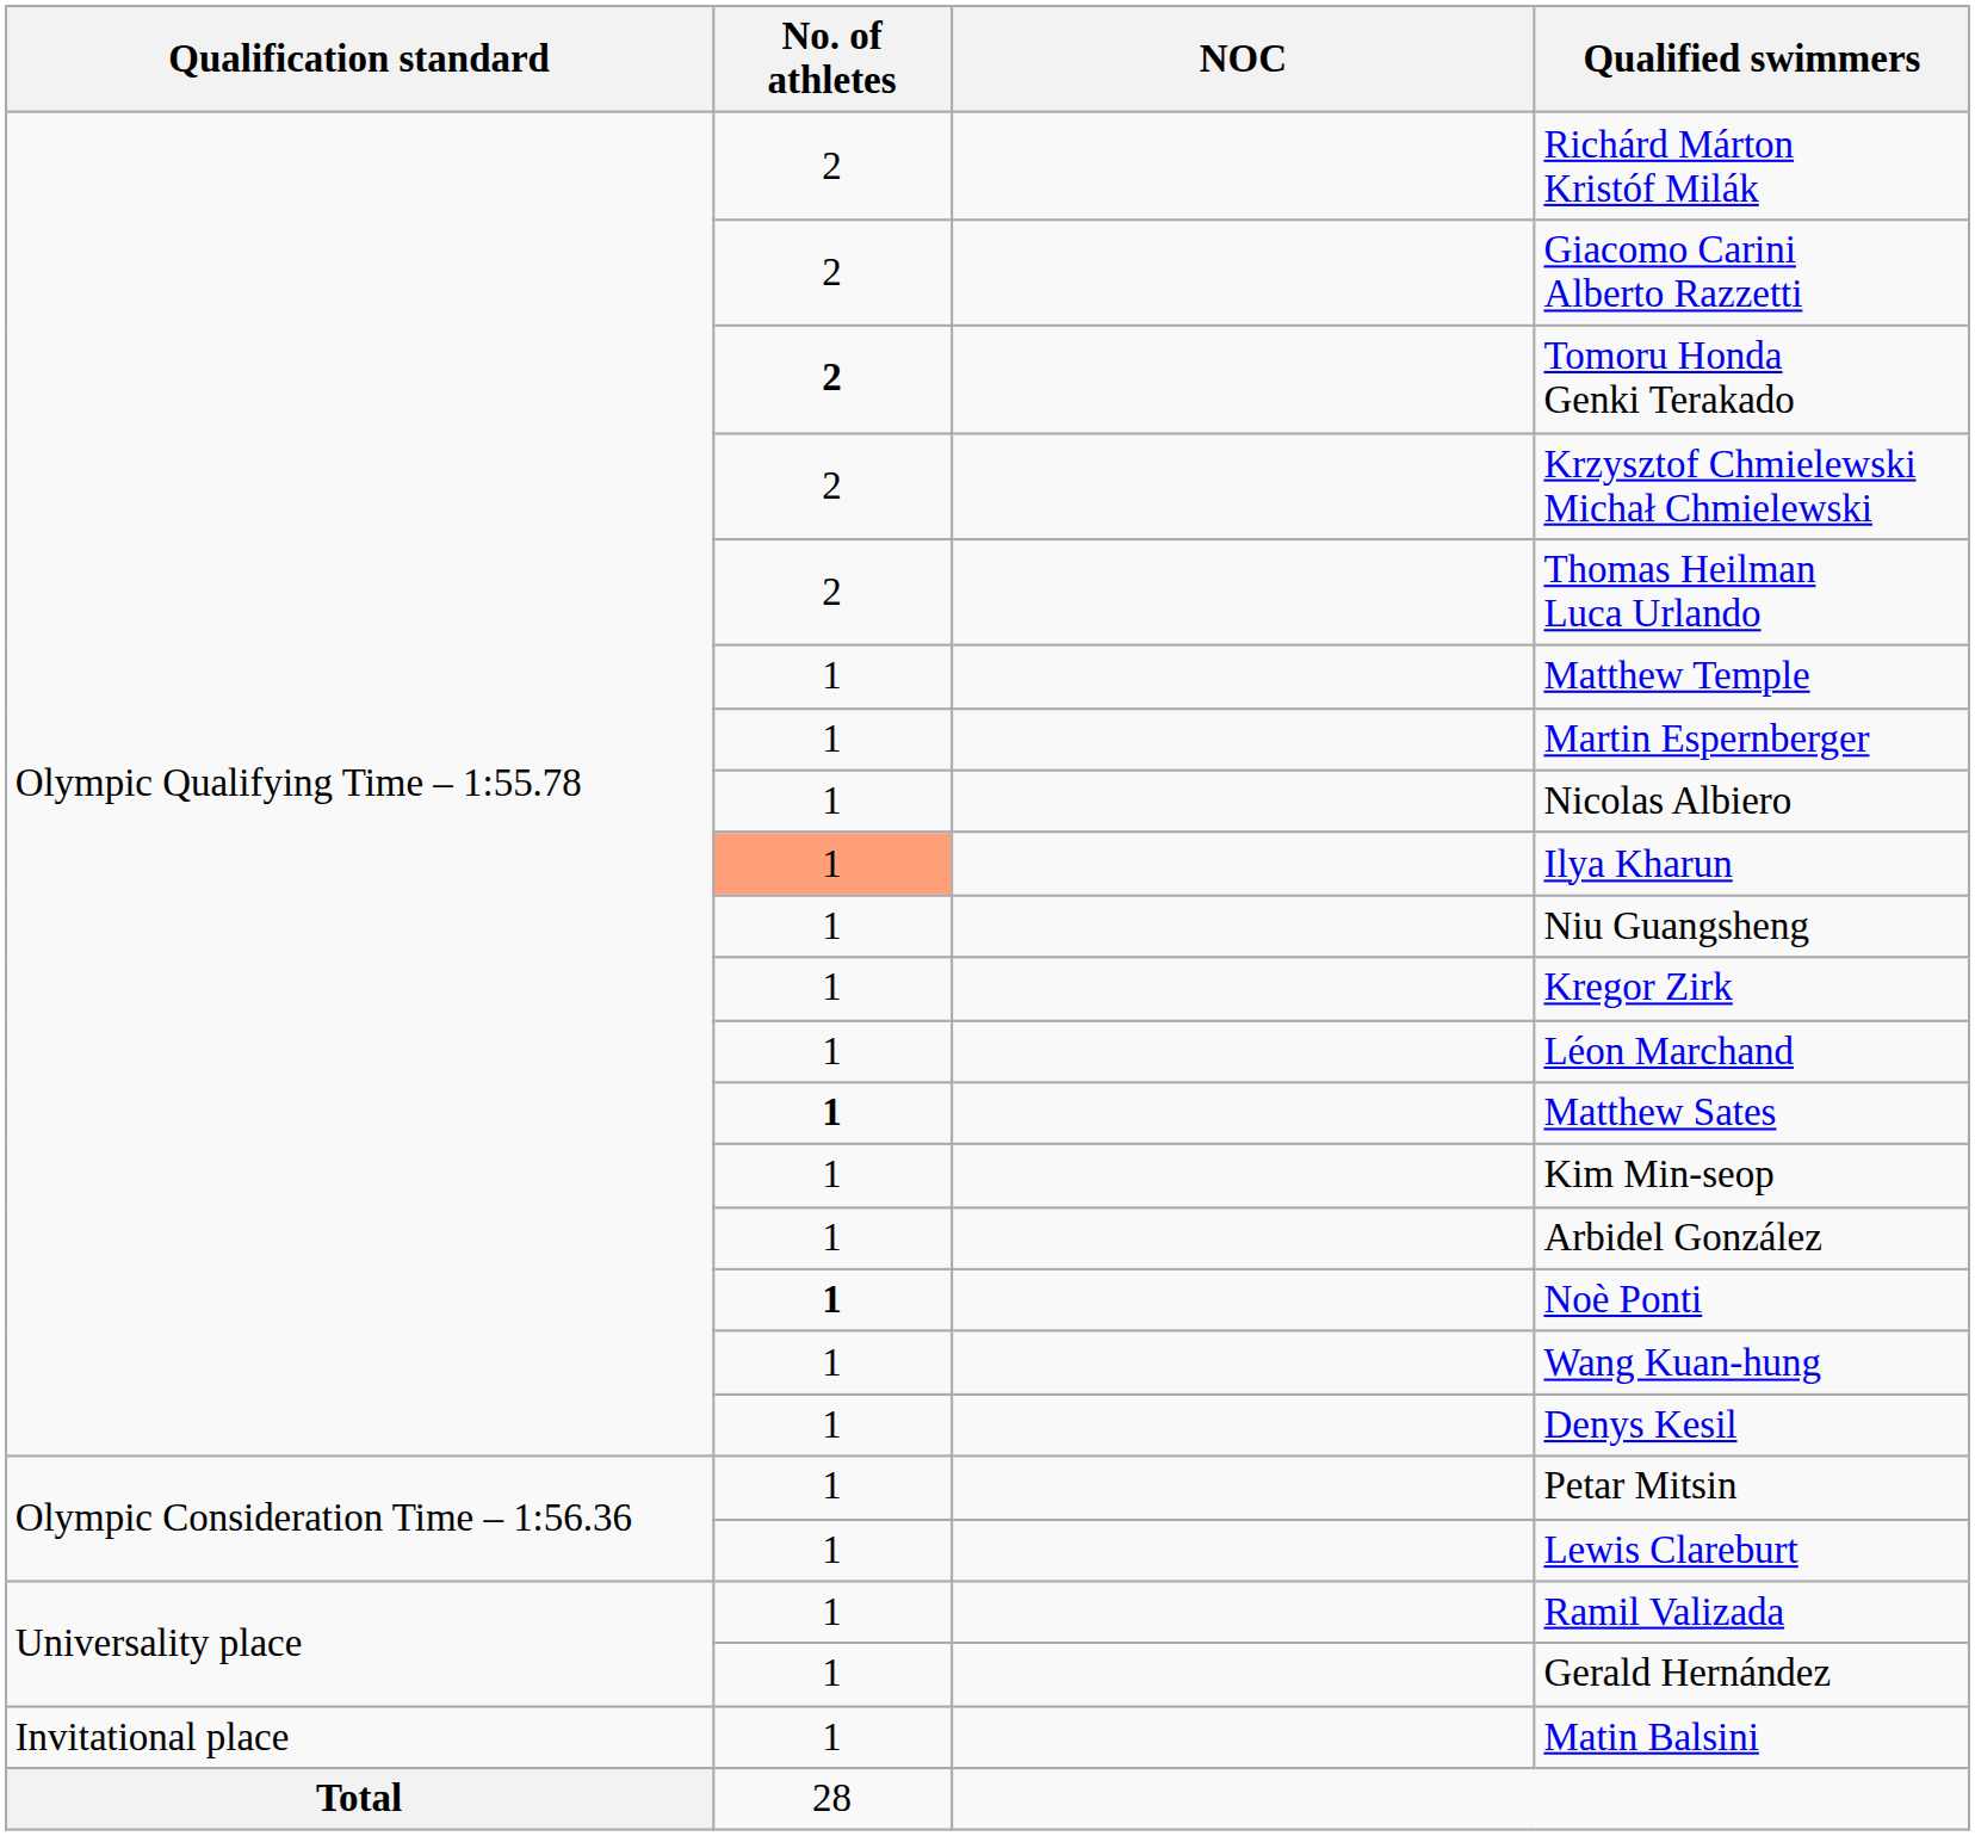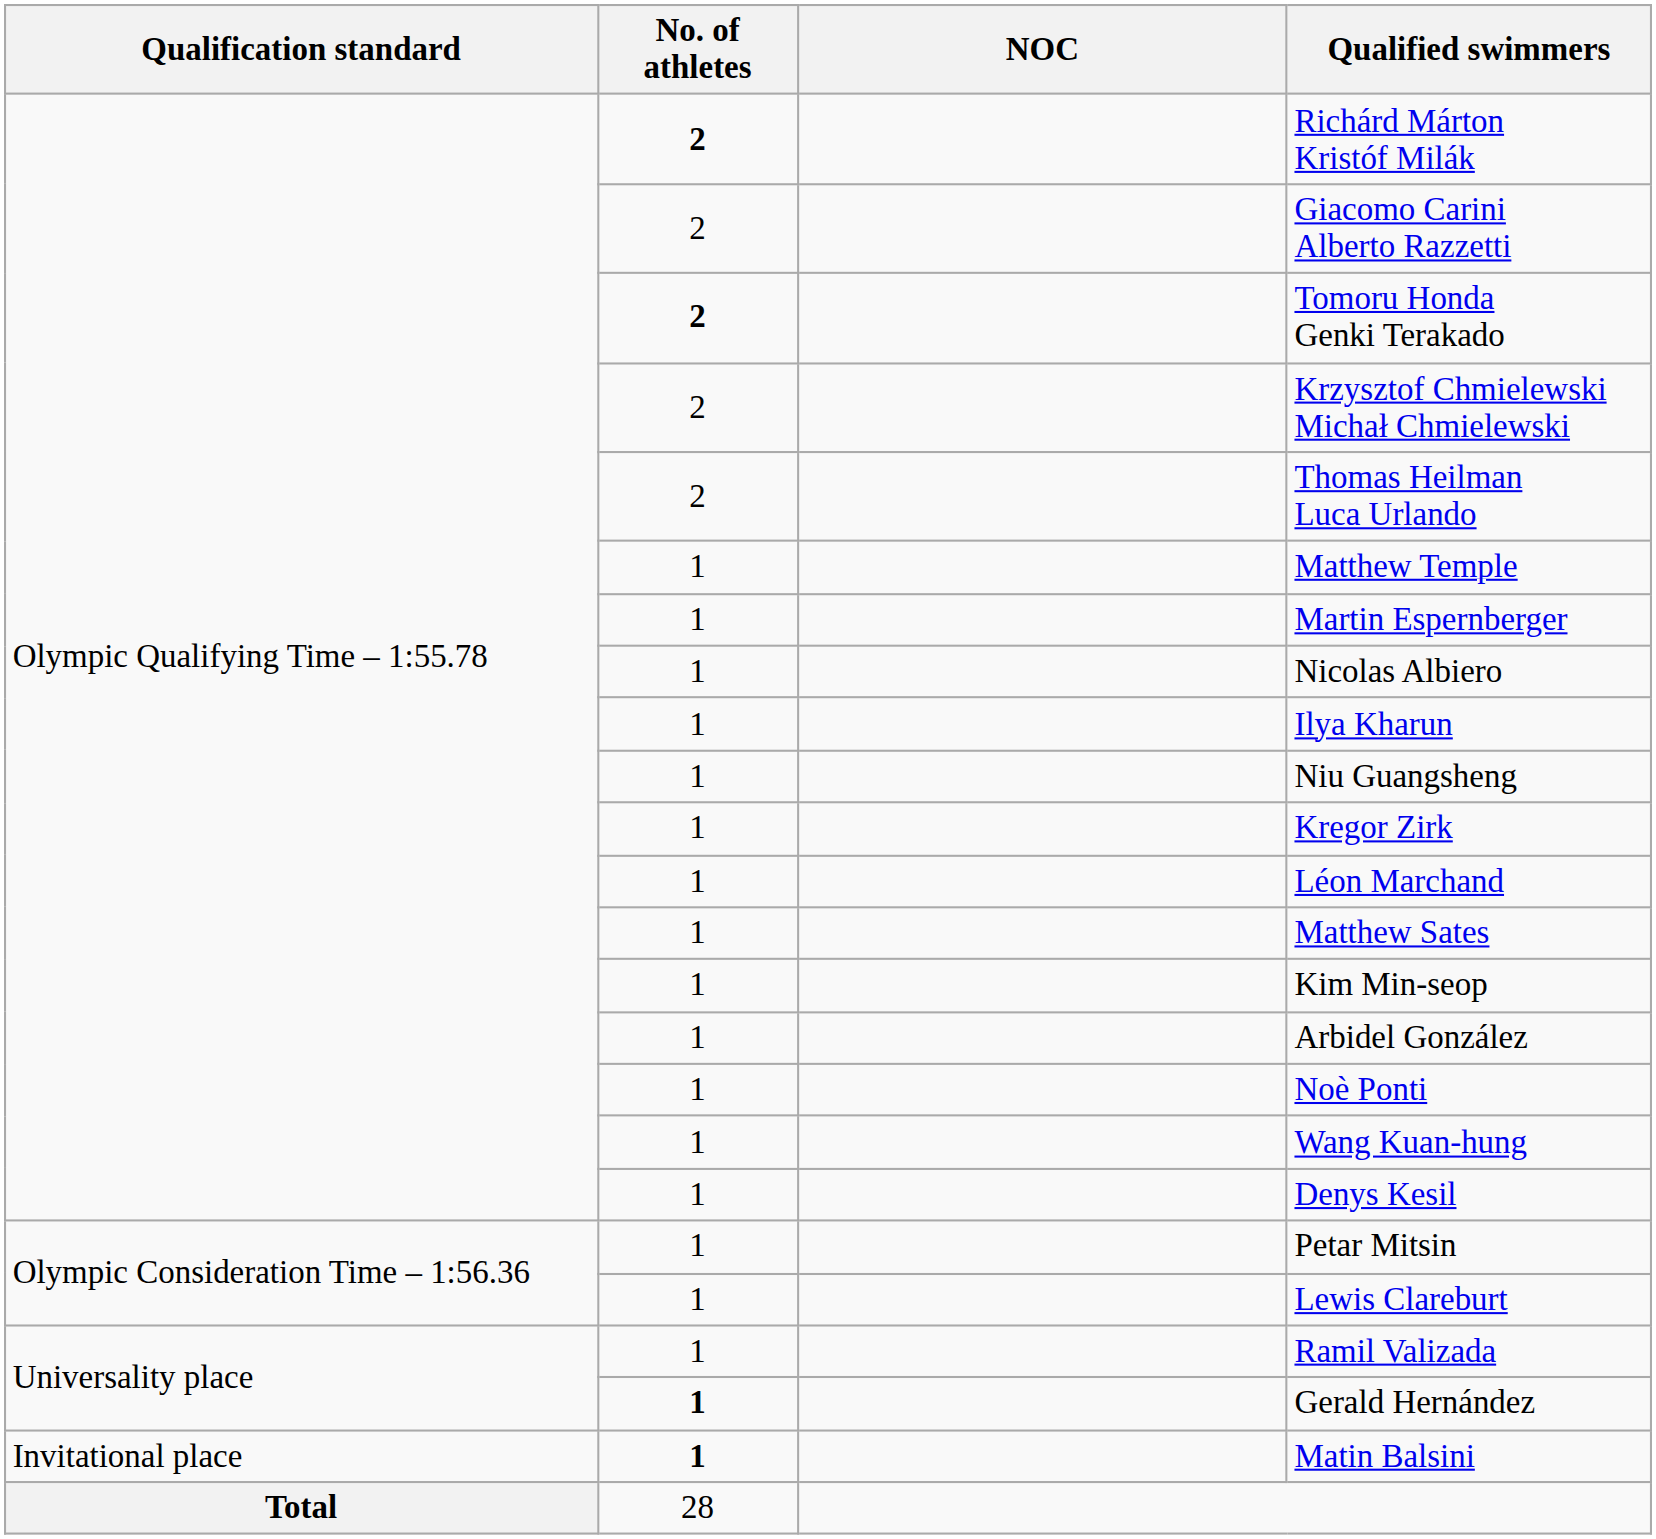Richárd Márton Kristóf Milák | No. of athletes: normal -> bold
Ilya Kharun | No. of athletes: lightsalmon background -> no background
Matthew Sates | No. of athletes: bold -> normal
Noè Ponti | No. of athletes: bold -> normal
Gerald Hernández | No. of athletes: normal -> bold
Matin Balsini | No. of athletes: normal -> bold
